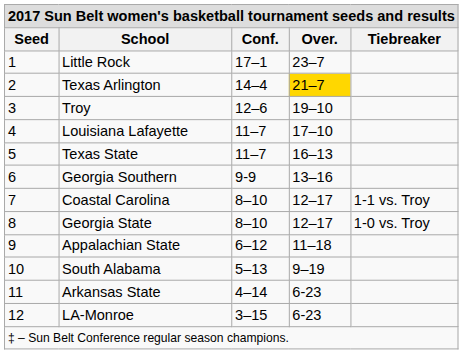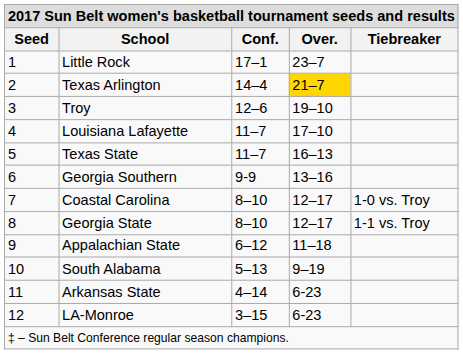Coastal Carolina | Tiebreaker: 1-1 vs. Troy -> 1-0 vs. Troy
Georgia State | Tiebreaker: 1-0 vs. Troy -> 1-1 vs. Troy
